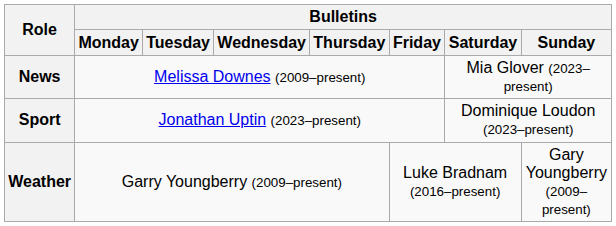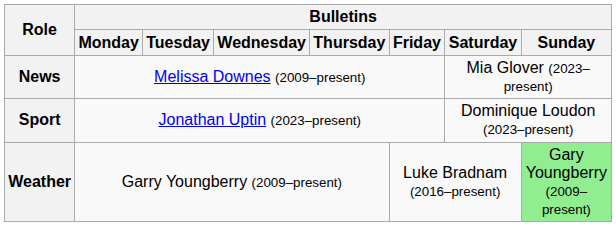Weather | Bulletins / Sunday: no background -> lightgreen background
